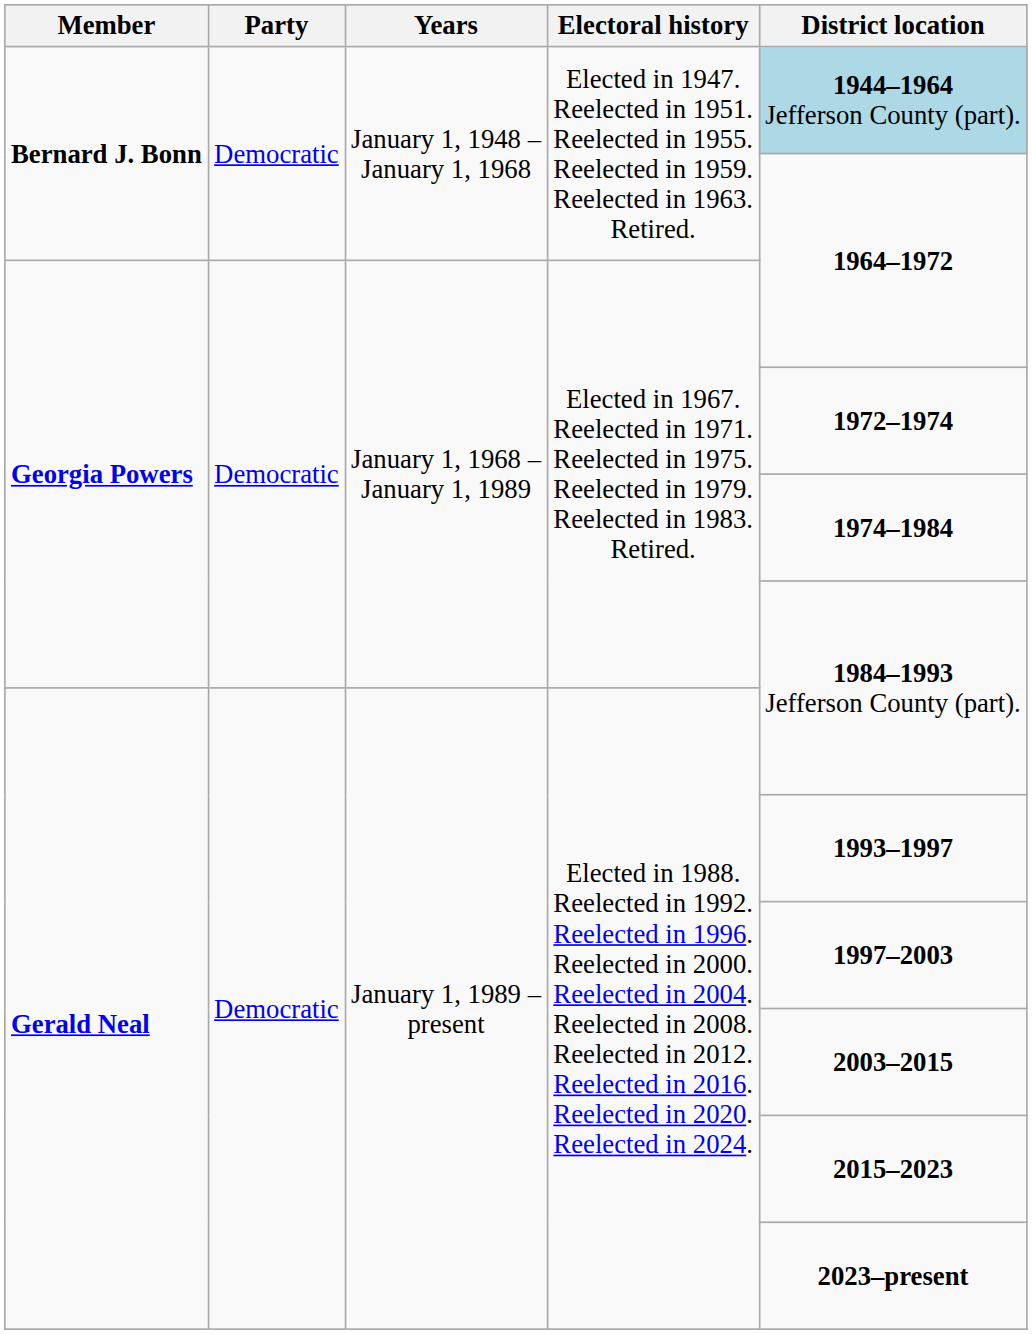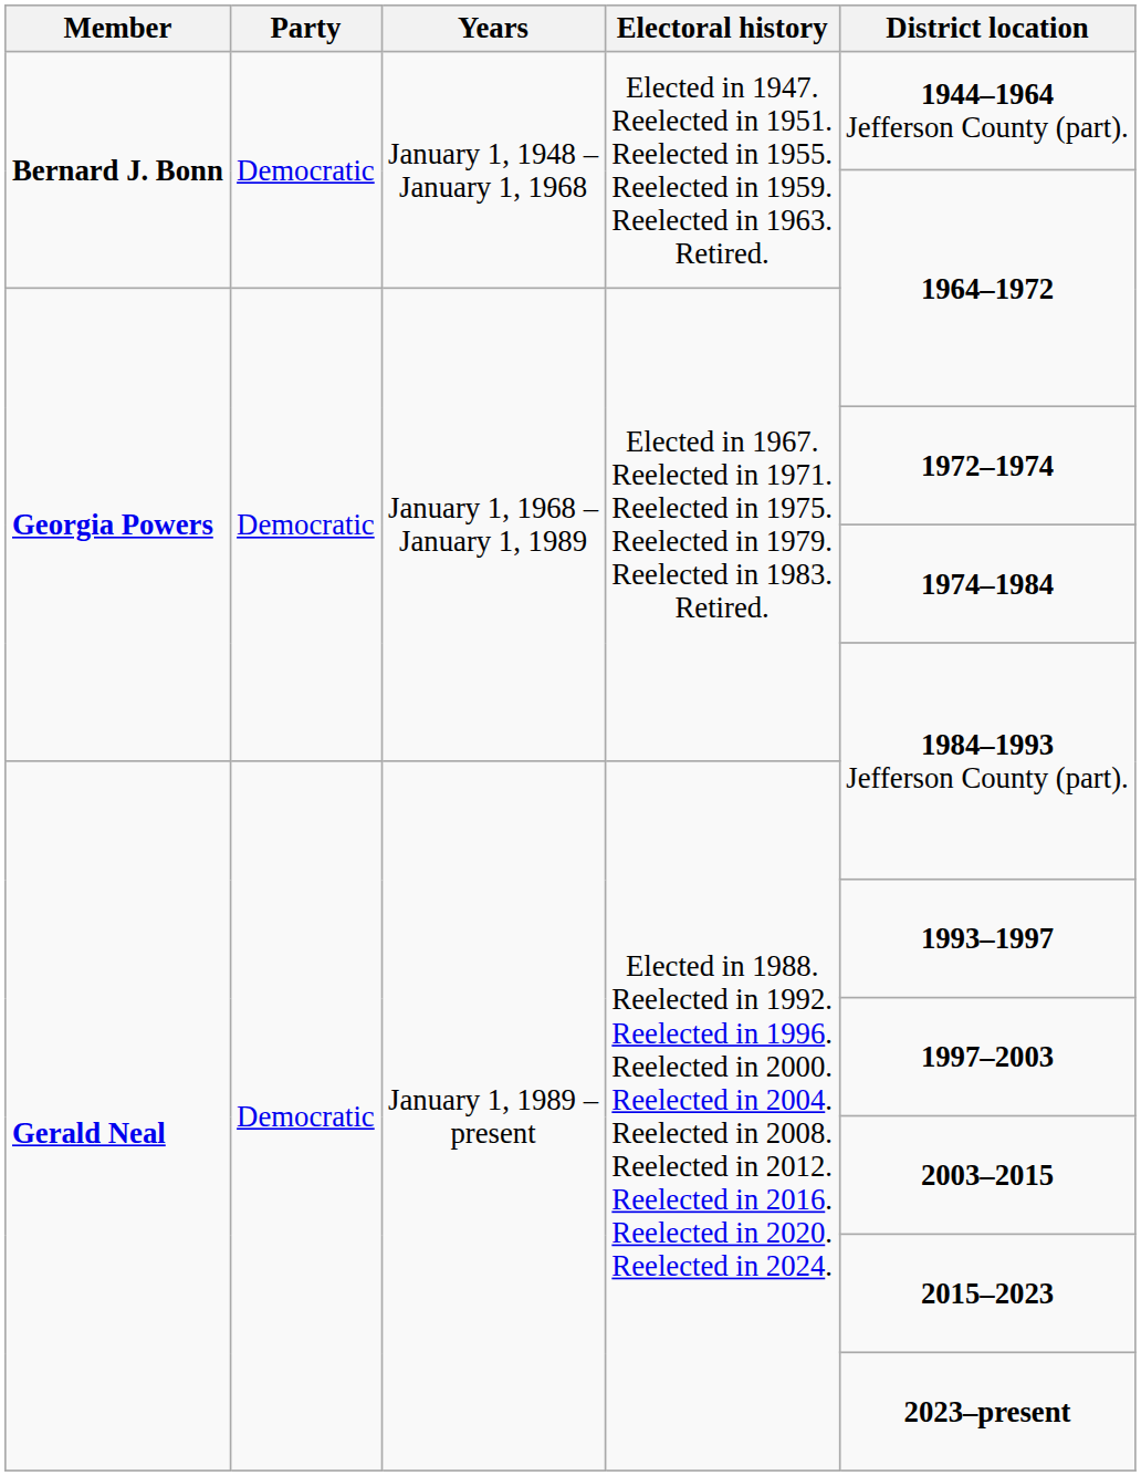row 2 | District location: lightblue background -> no background
